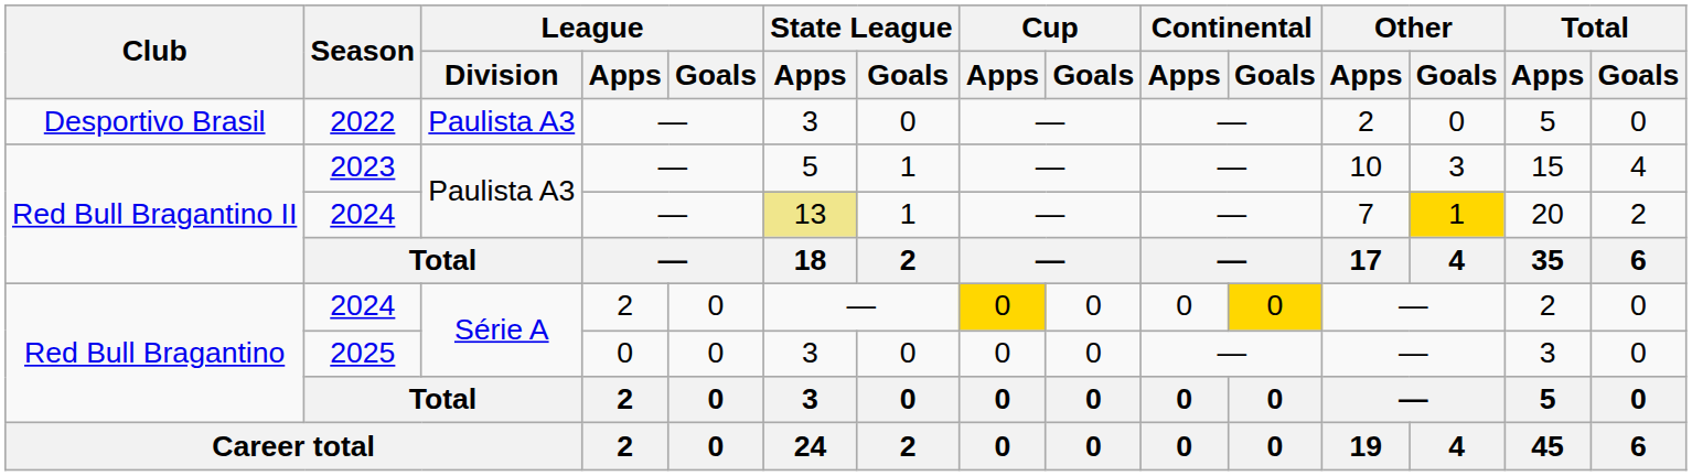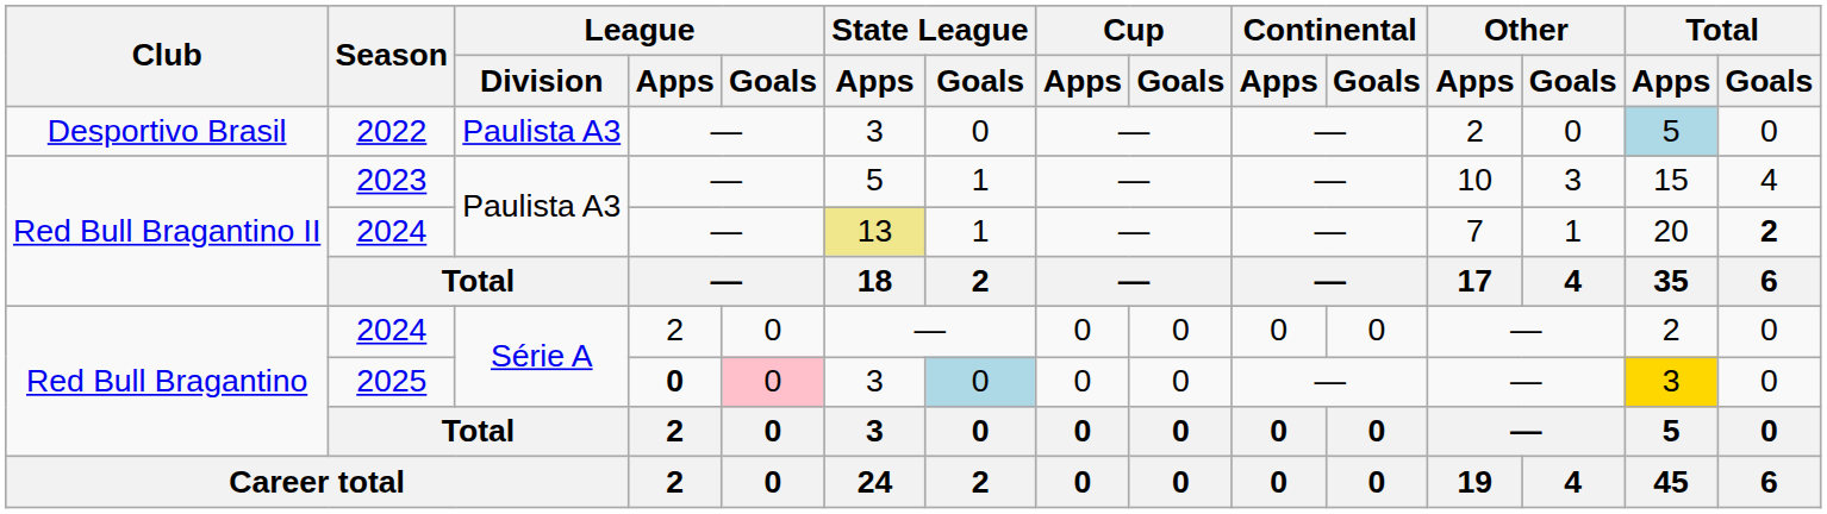2022 | Total / Apps: no background -> lightblue background
Red Bull Bragantino II / 2024 | Other / Goals: gold background -> no background
Red Bull Bragantino II / 2024 | Total / Goals: normal -> bold
Red Bull Bragantino / 2024 | Cup / Apps: gold background -> no background
Red Bull Bragantino / 2024 | Continental / Goals: gold background -> no background
2025 | League / Apps: normal -> bold
2025 | League / Goals: no background -> pink background
2025 | State League / Goals: no background -> lightblue background
2025 | Total / Apps: no background -> gold background
